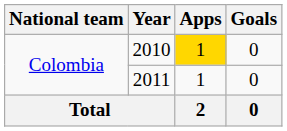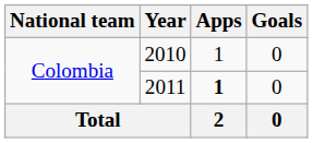2010 | Apps: gold background -> no background
2011 | Apps: normal -> bold
